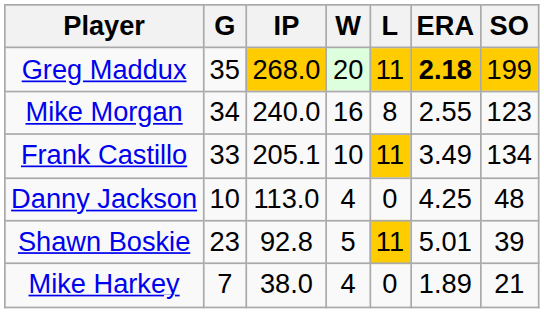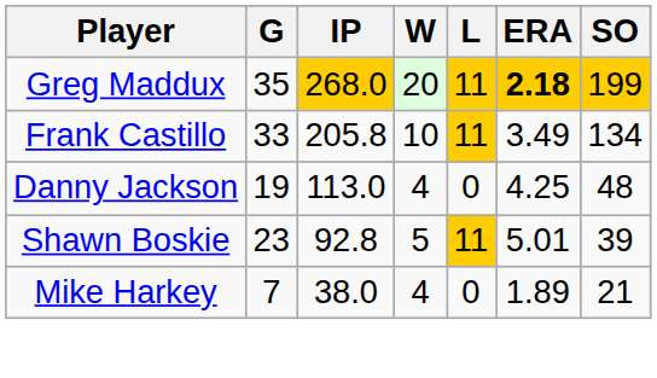- row: Mike Morgan | 34 | 240.0 | 16 | 8 | 2.55 | 123
Frank Castillo | IP: 205.1 -> 205.8
Danny Jackson | G: 10 -> 19
